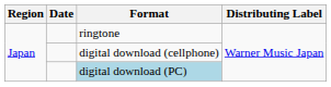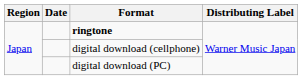ringtone | Format: normal -> bold
digital download (PC) | Format: lightblue background -> no background
